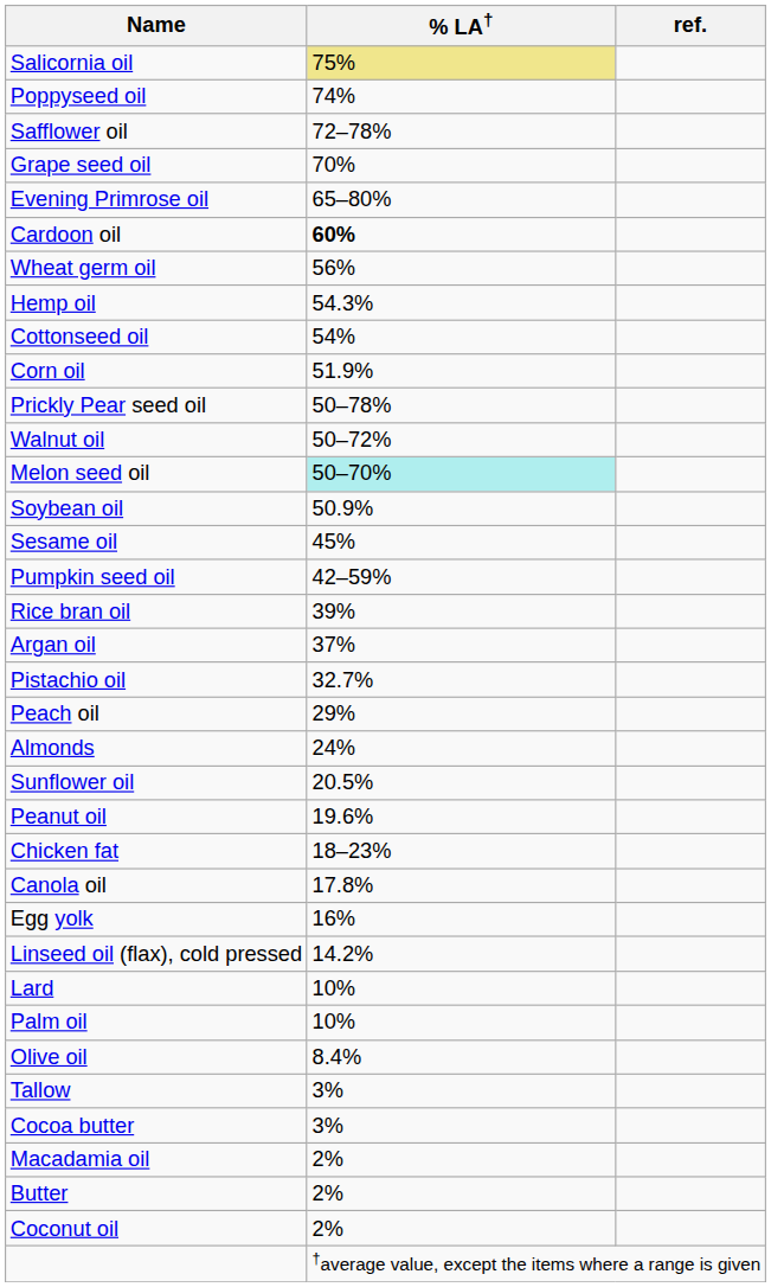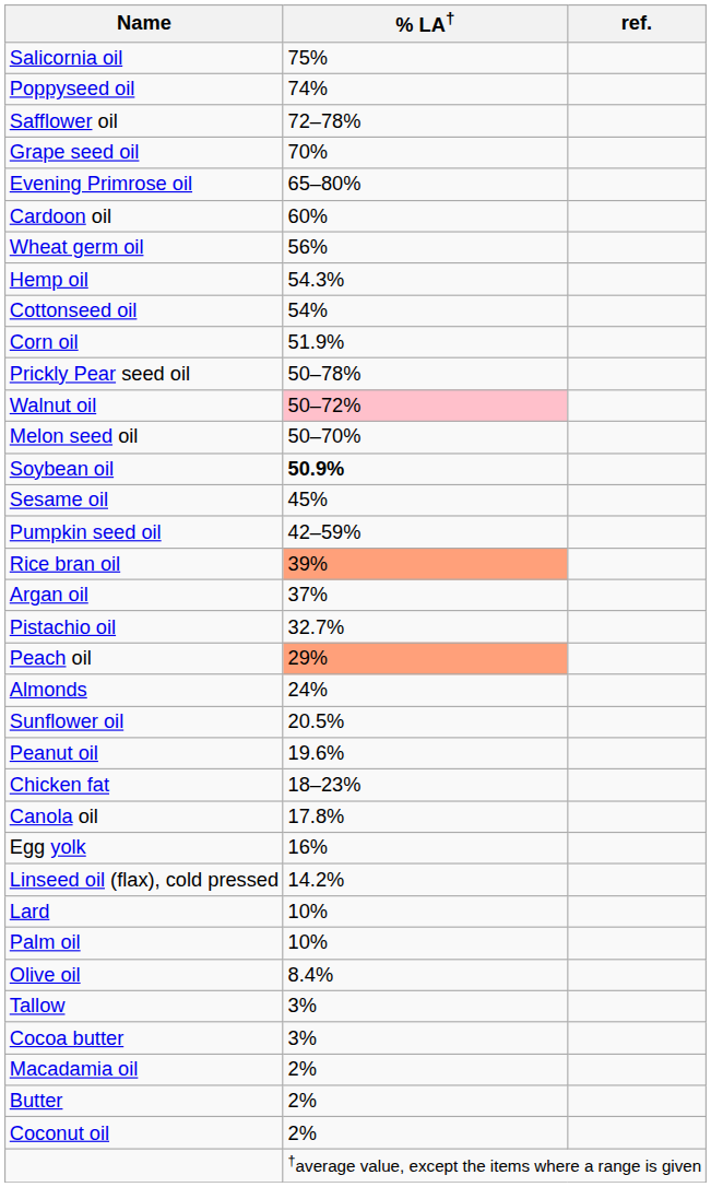Salicornia oil | % LA†: khaki background -> no background
Cardoon oil | % LA†: bold -> normal
Walnut oil | % LA†: no background -> pink background
Melon seed oil | % LA†: paleturquoise background -> no background
Soybean oil | % LA†: normal -> bold
Rice bran oil | % LA†: no background -> lightsalmon background
Peach oil | % LA†: no background -> lightsalmon background
